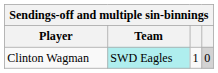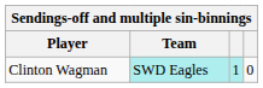Clinton Wagman | column 3: no background -> paleturquoise background
Clinton Wagman | column 4: lightgrey background -> no background
